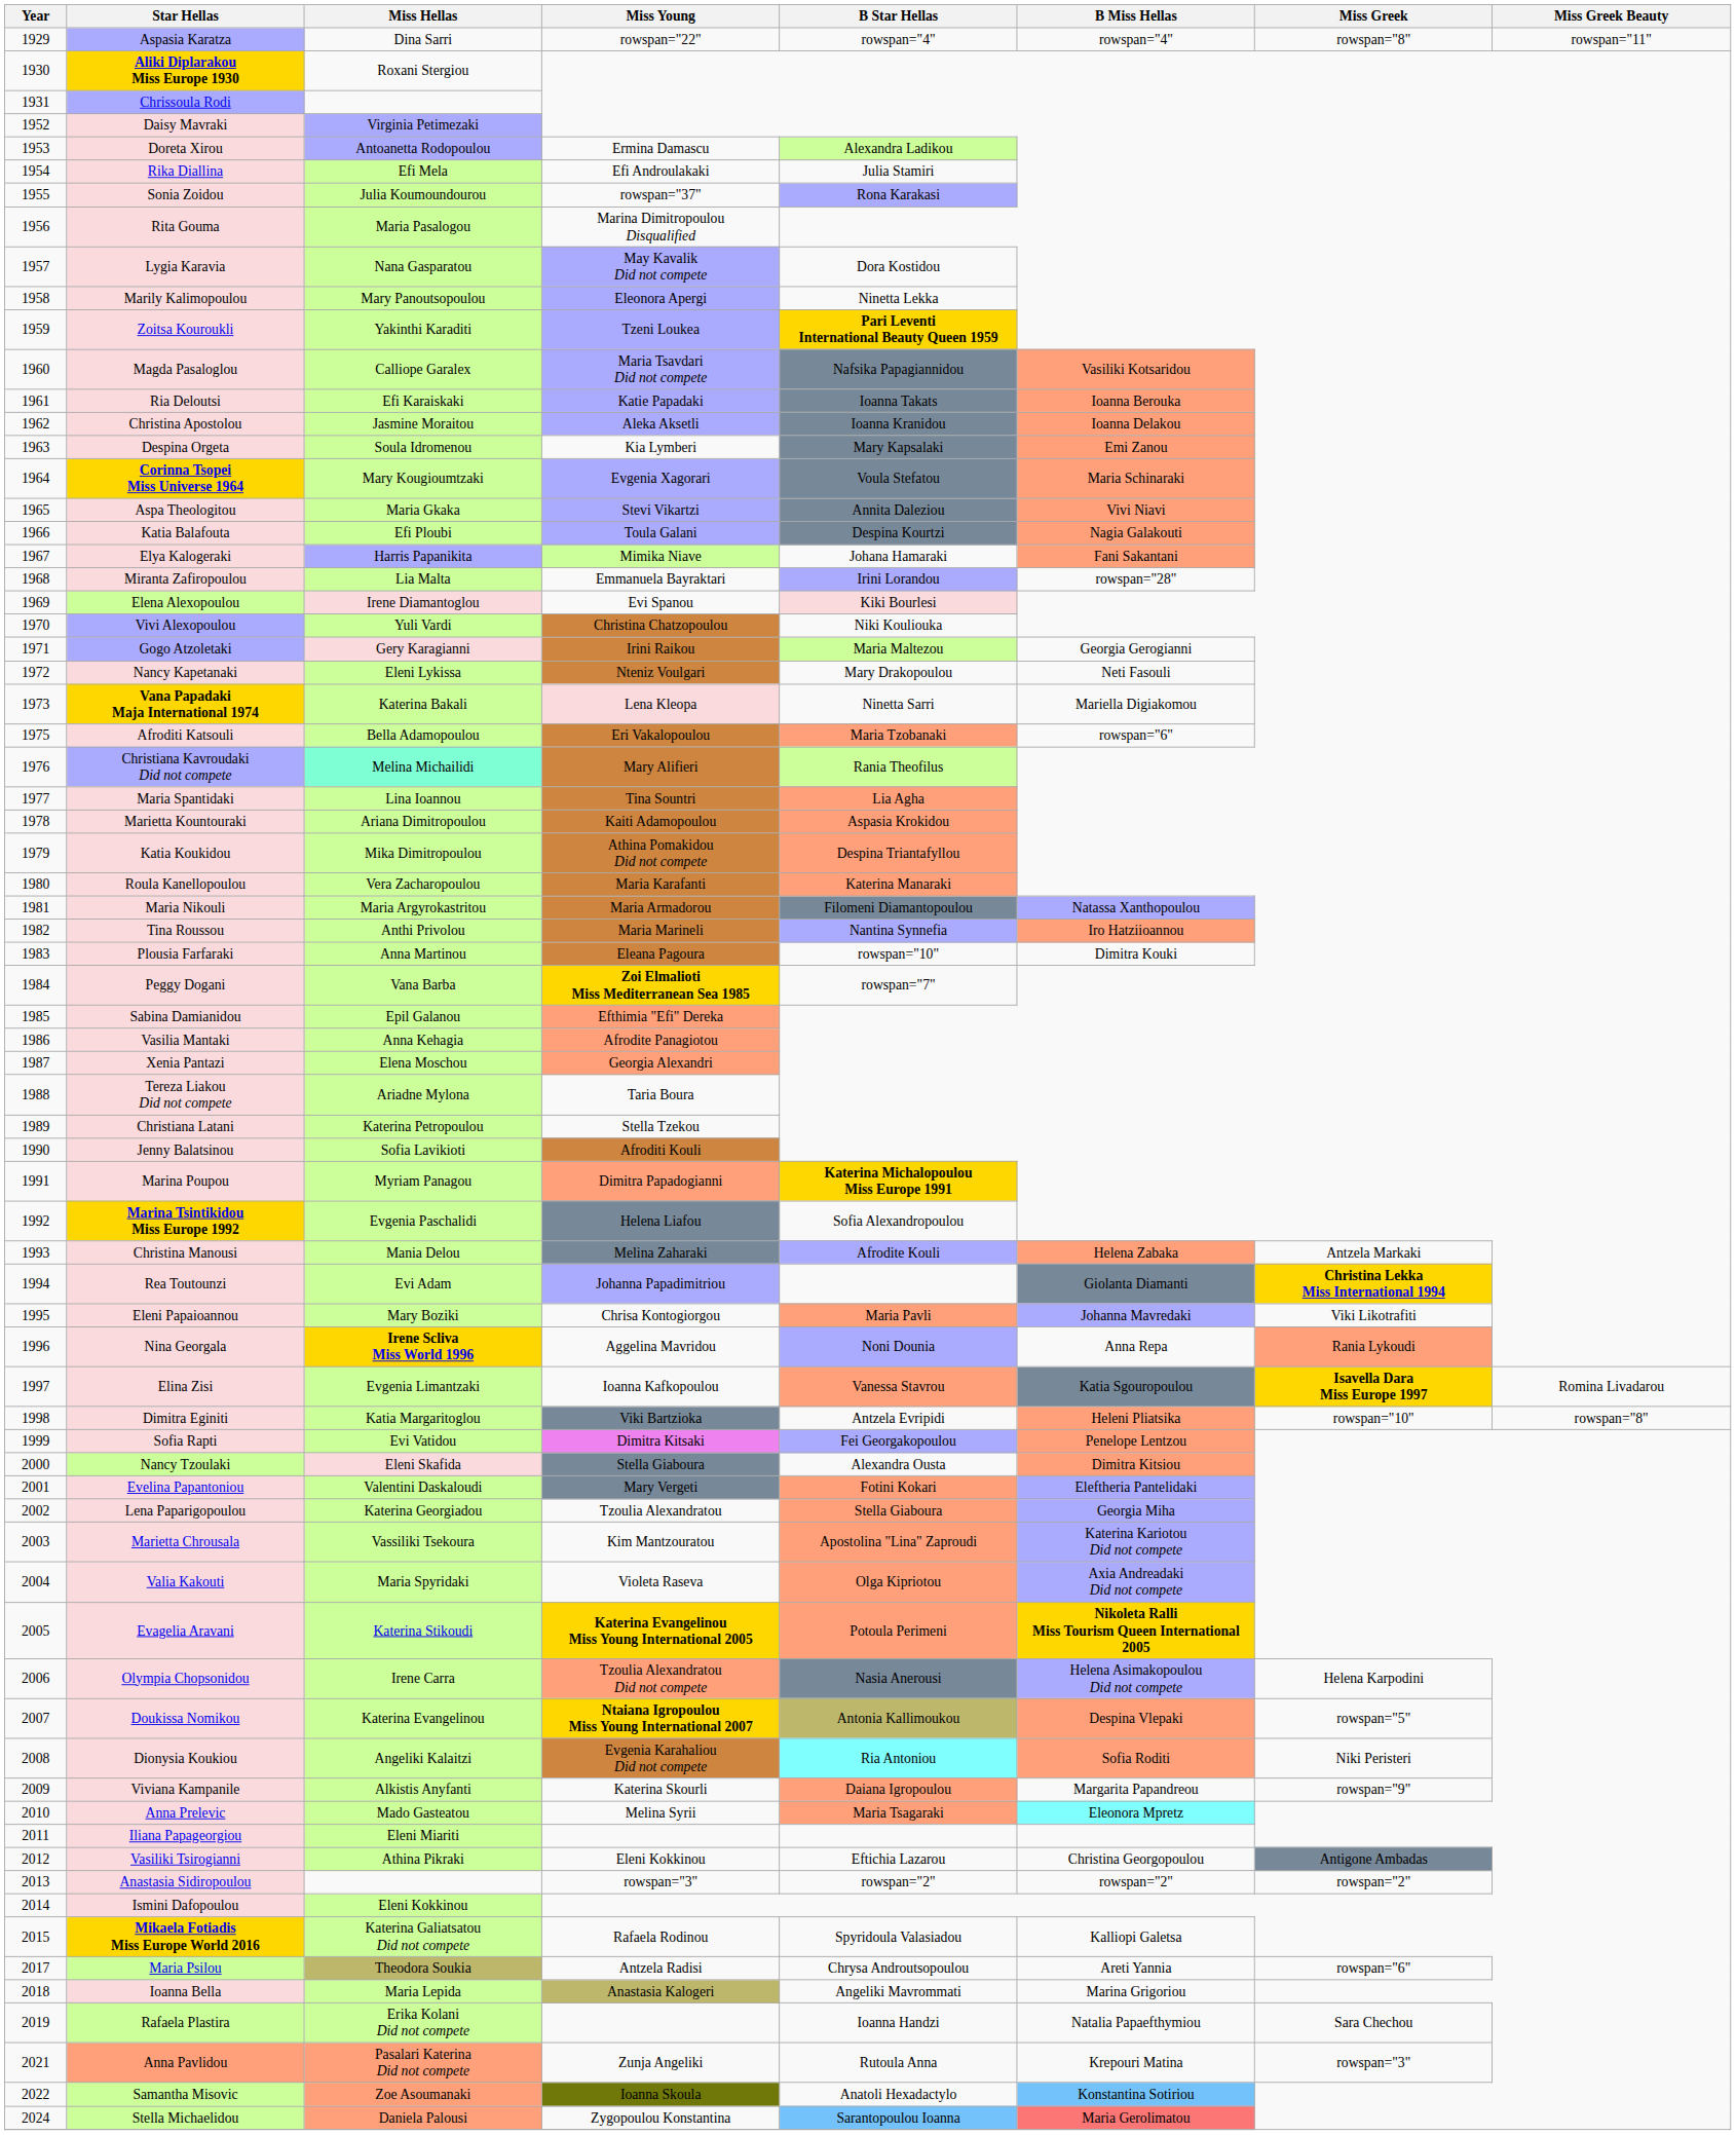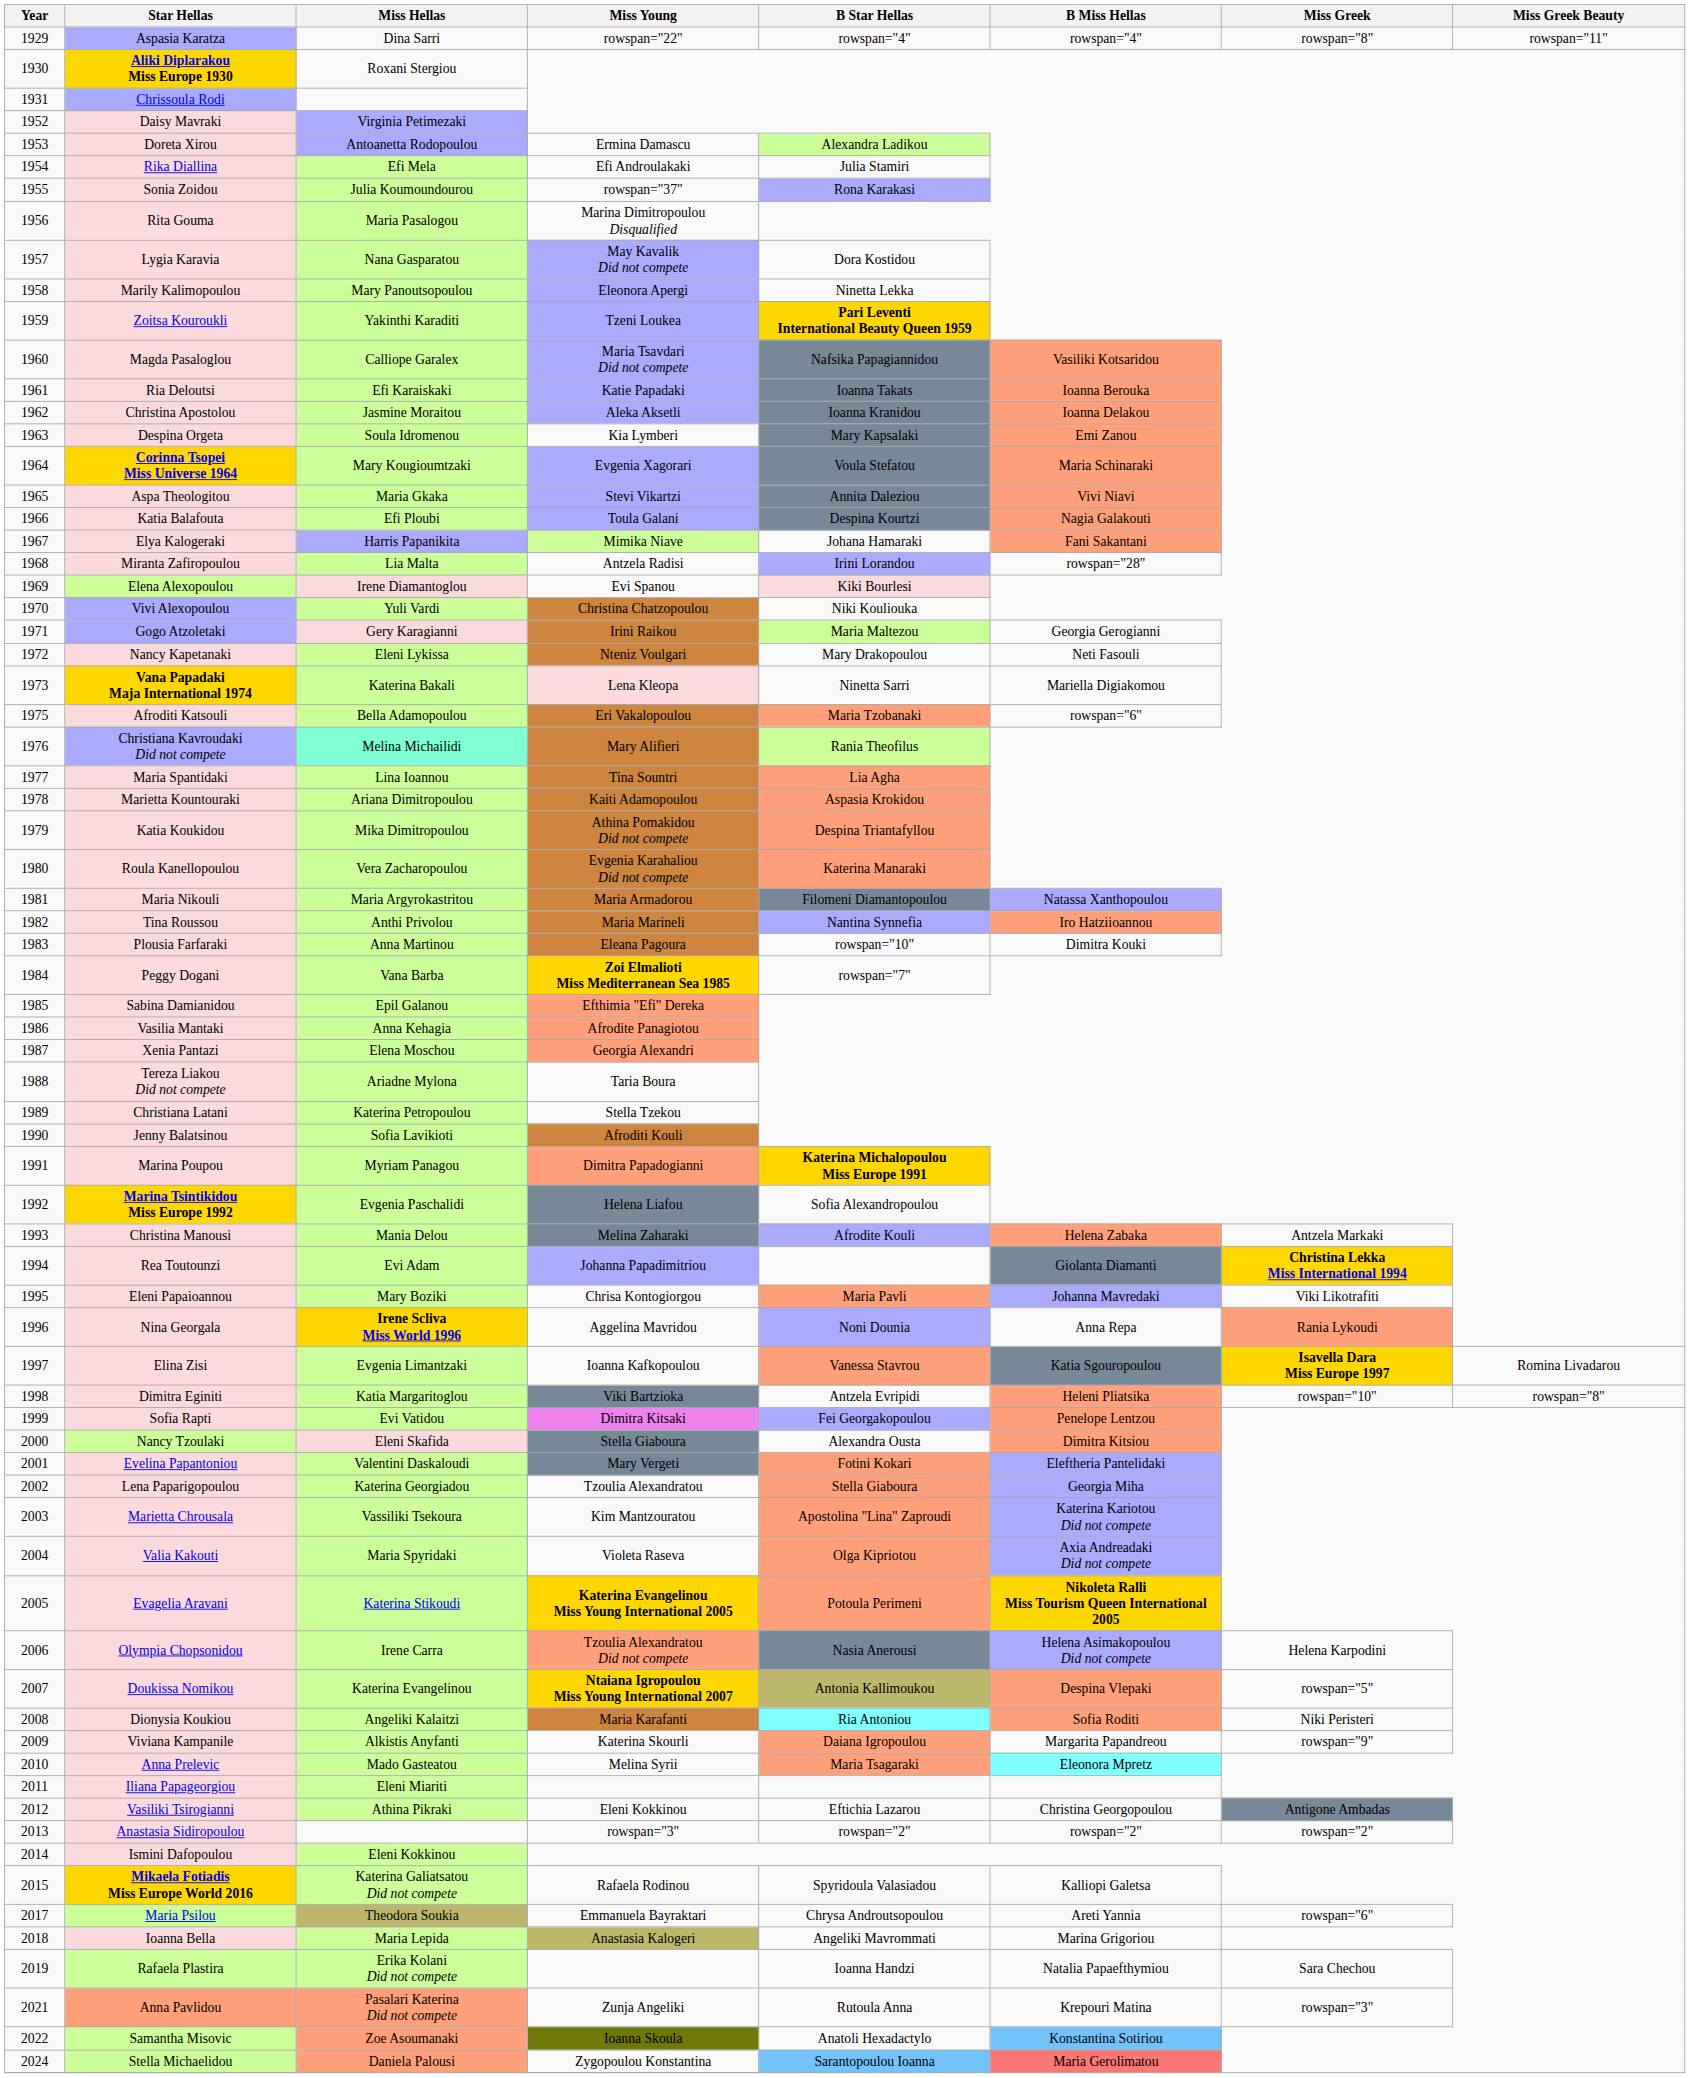Miranta Zafiropoulou | Miss Young: Emmanuela Bayraktari -> Antzela Radisi
Roula Kanellopoulou | Miss Young: Maria Karafanti -> Evgenia Karahaliou Did not compete
Dionysia Koukiou | Miss Young: Evgenia Karahaliou Did not compete -> Maria Karafanti
Maria Psilou | Miss Young: Antzela Radisi -> Emmanuela Bayraktari
